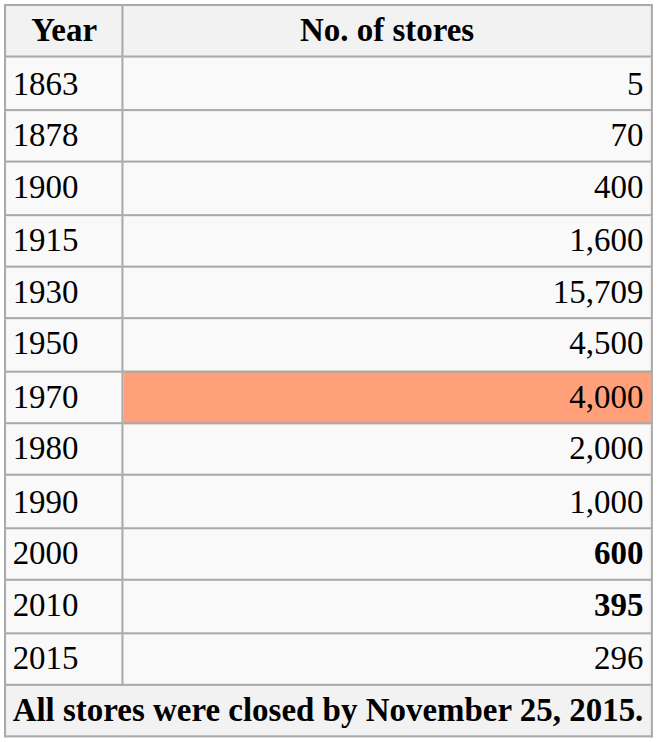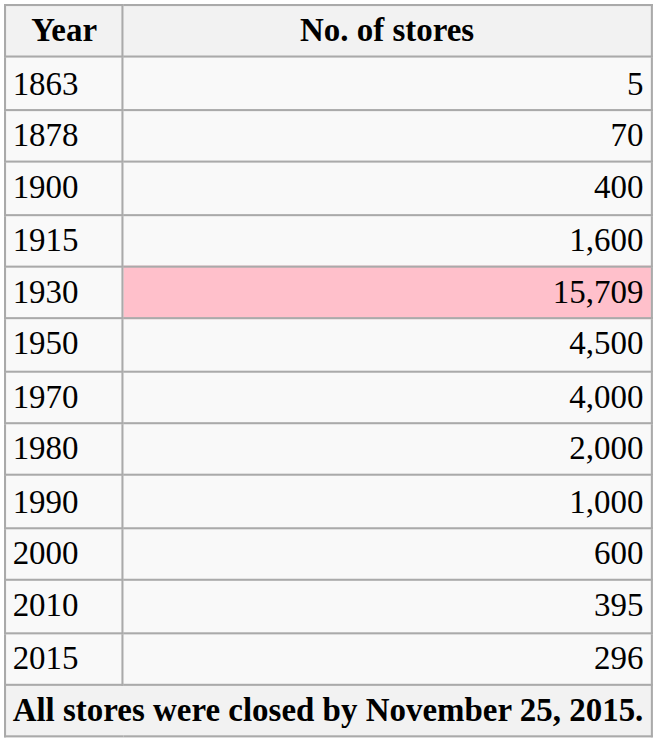1930 | No. of stores: no background -> pink background
1970 | No. of stores: lightsalmon background -> no background
2000 | No. of stores: bold -> normal
2010 | No. of stores: bold -> normal
